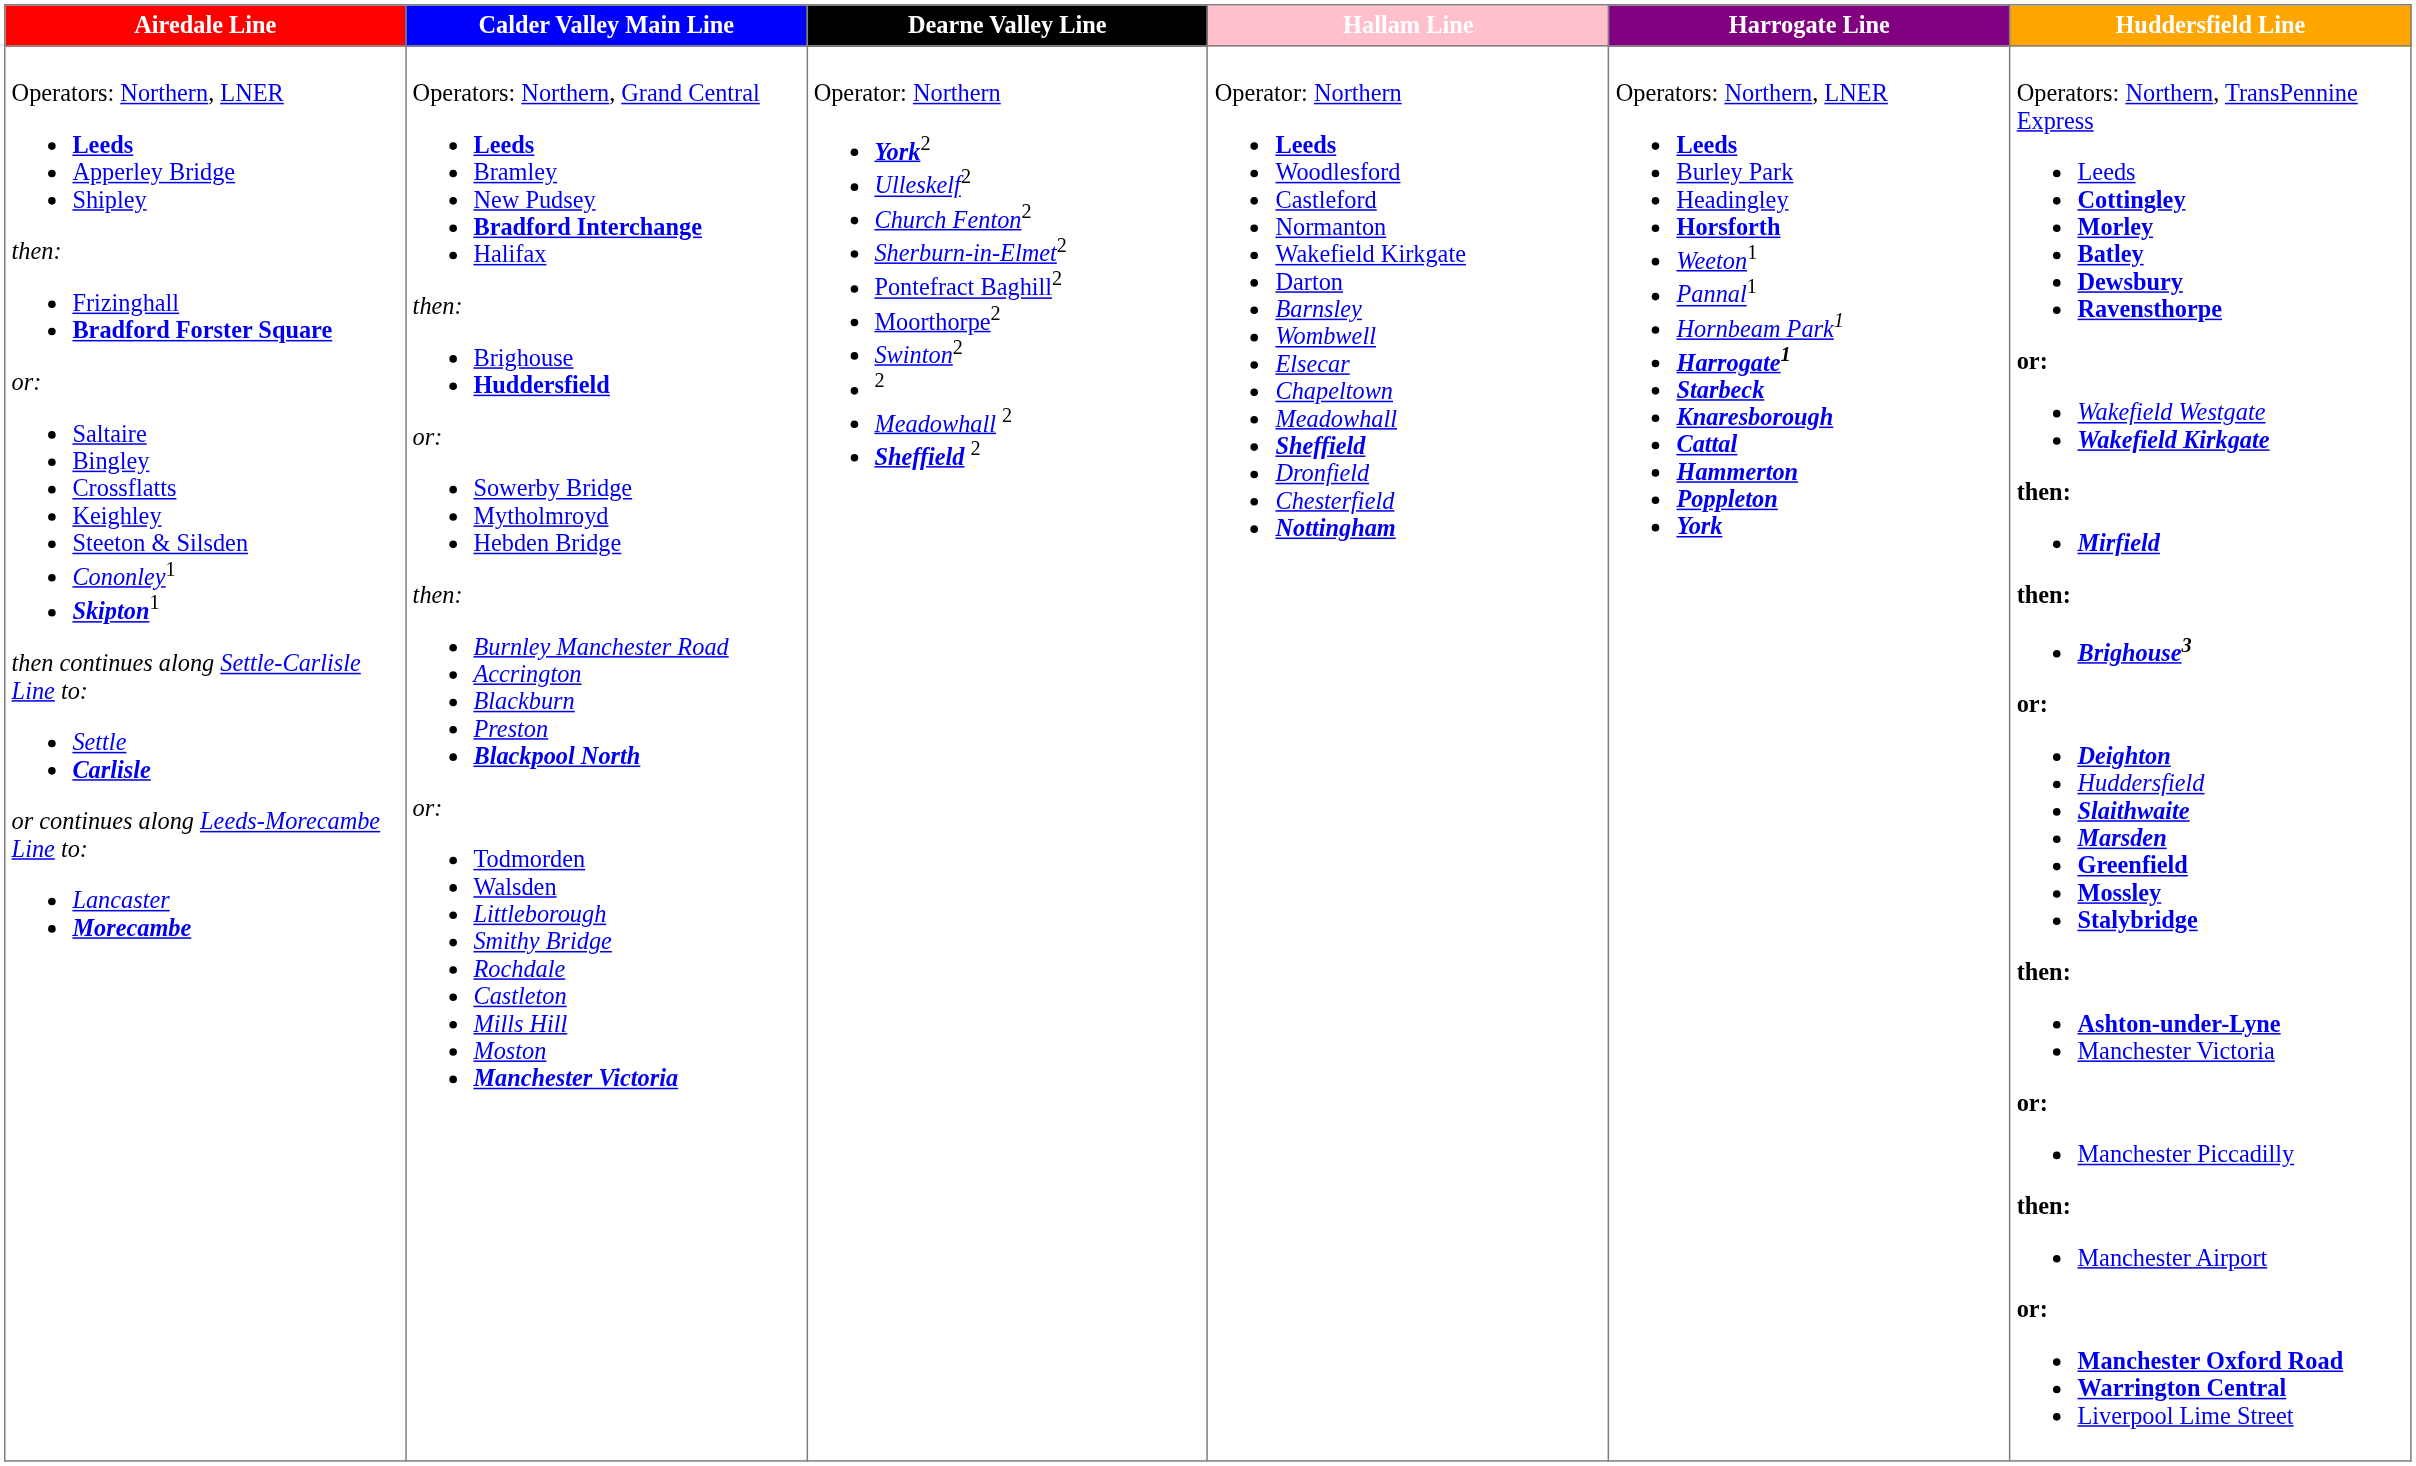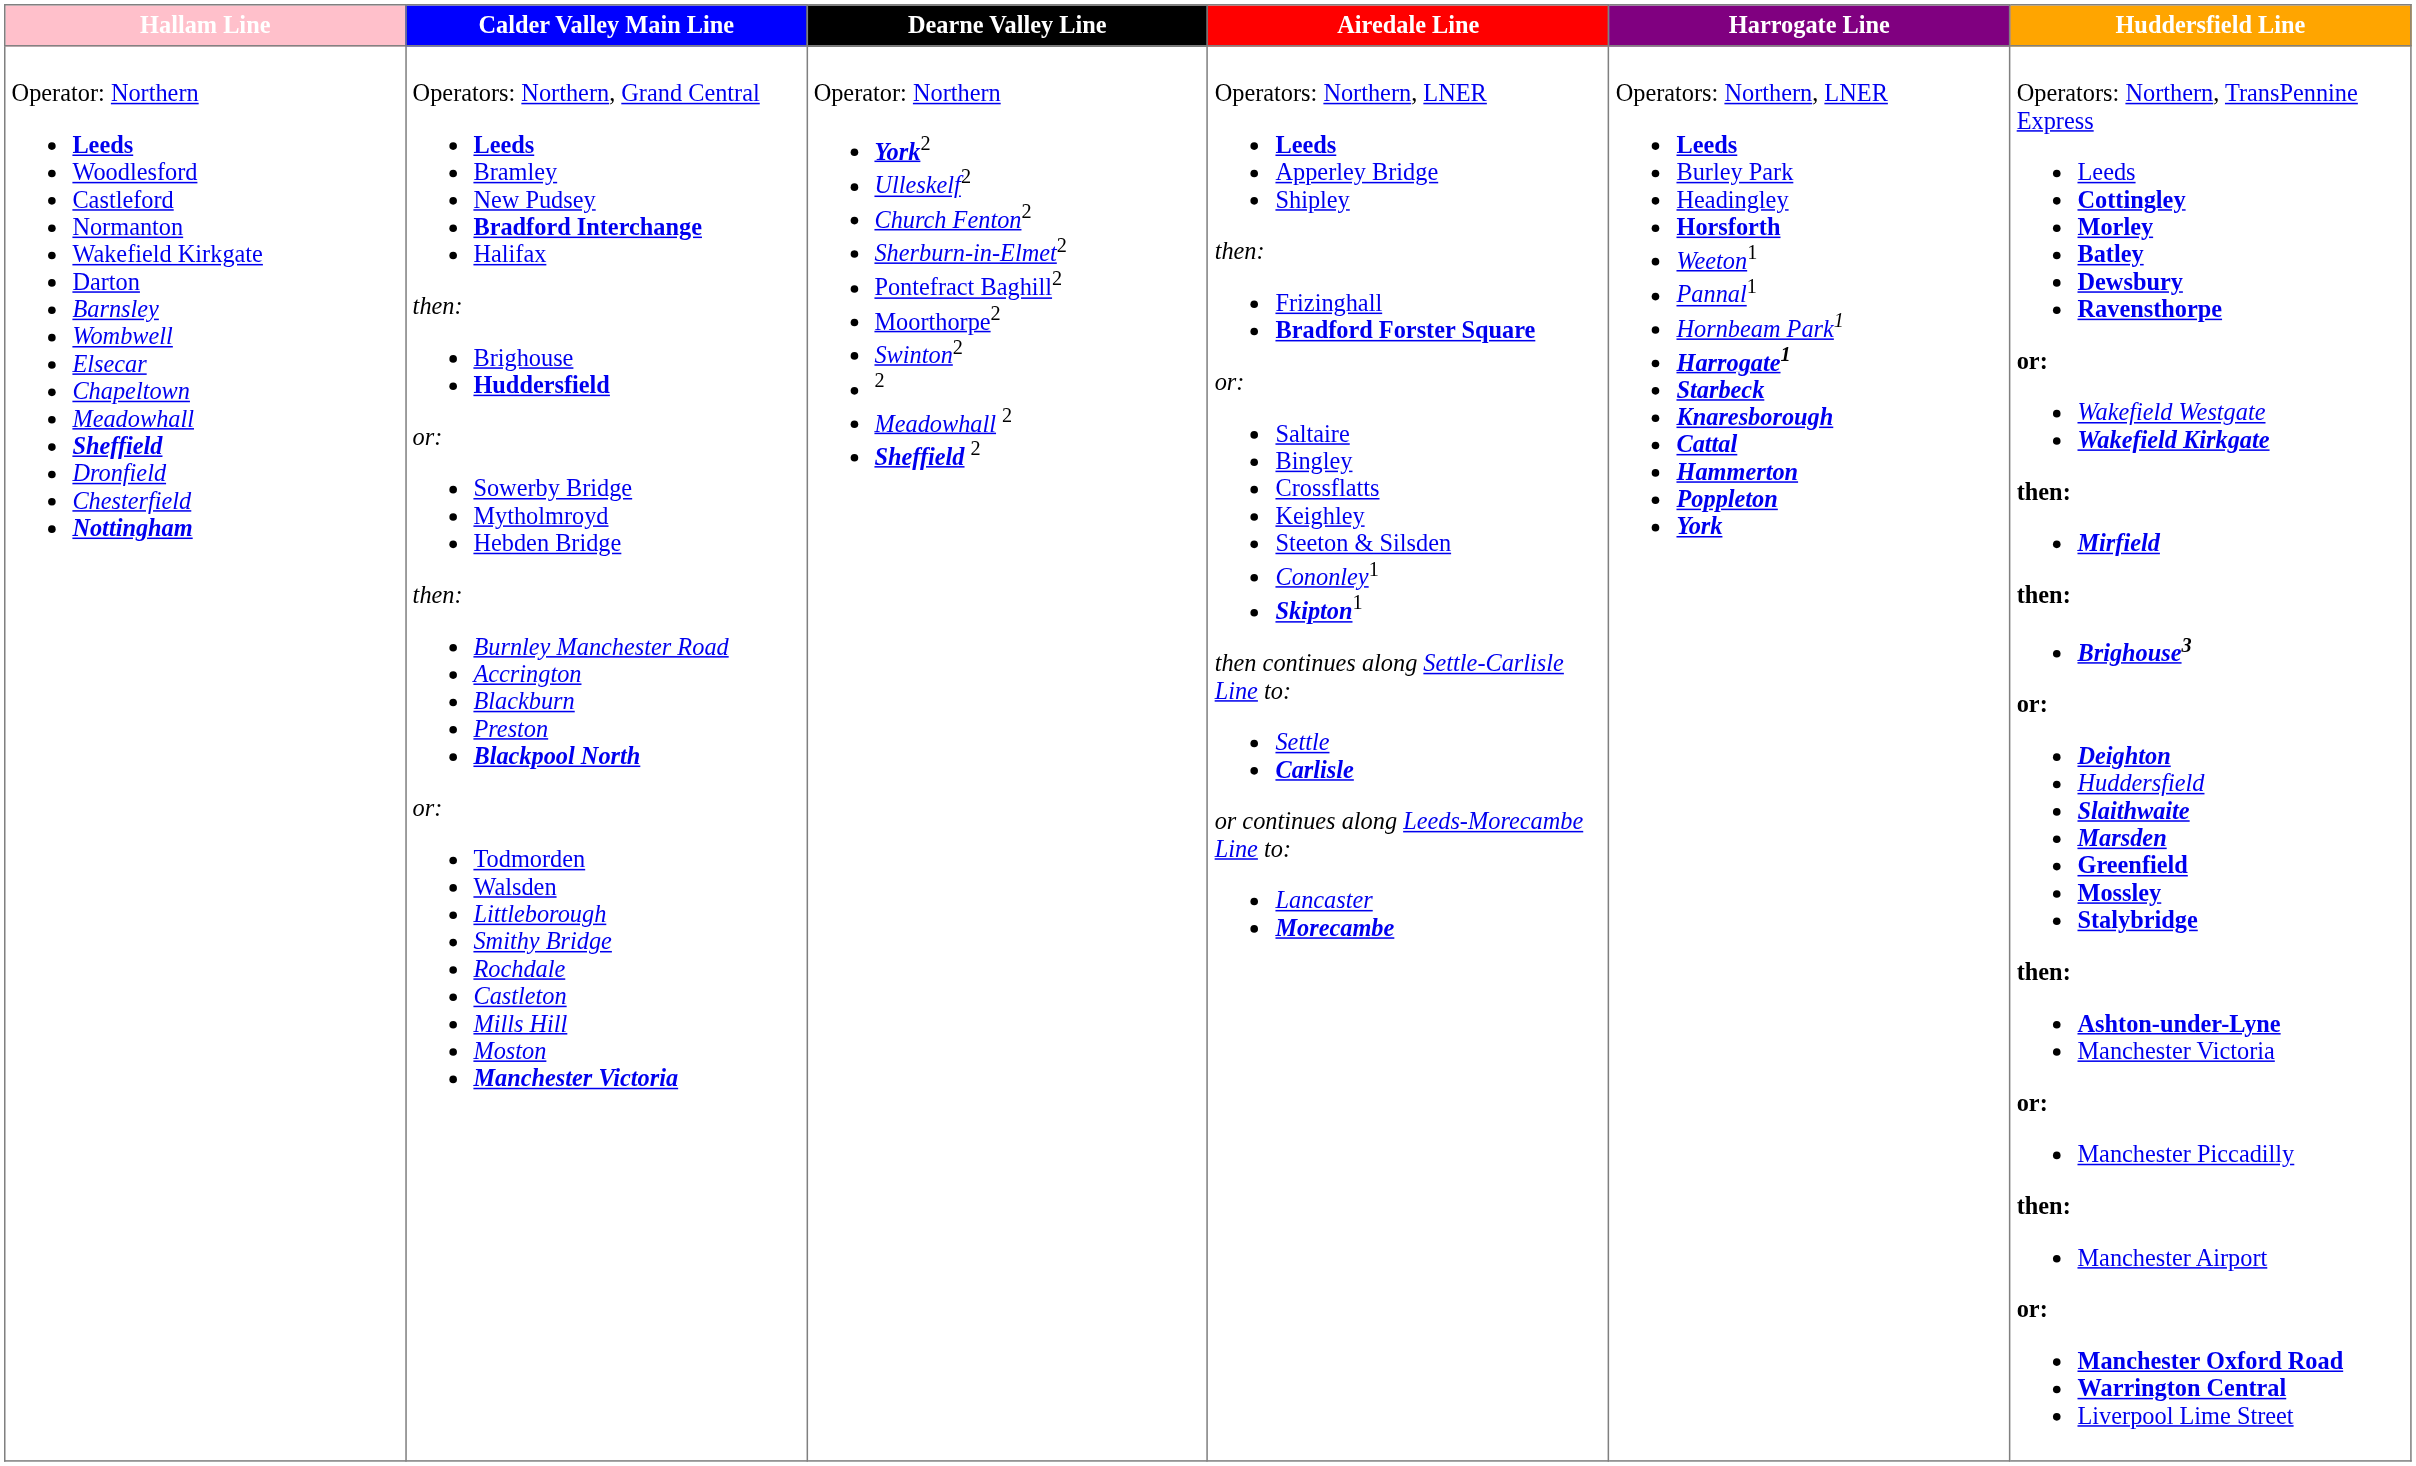columns swapped: Airedale Line <-> Hallam Line
